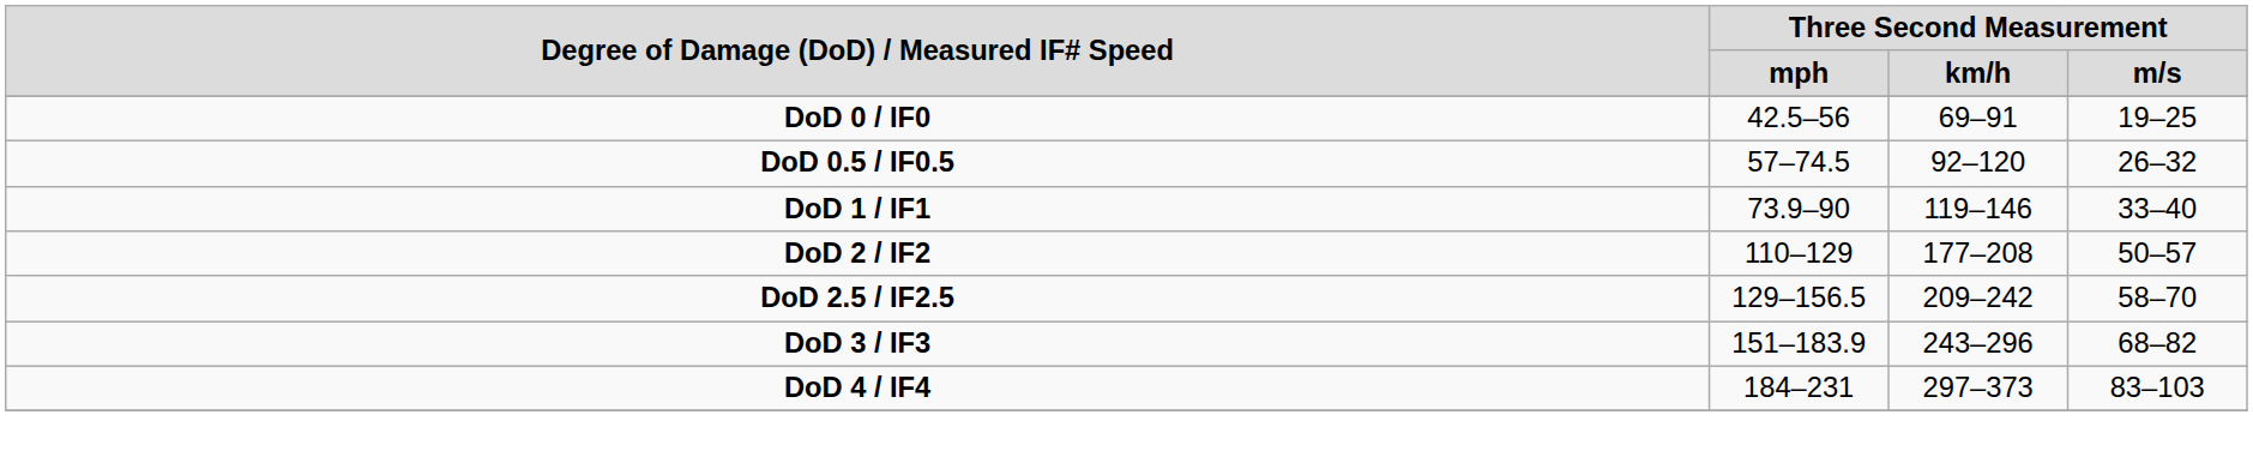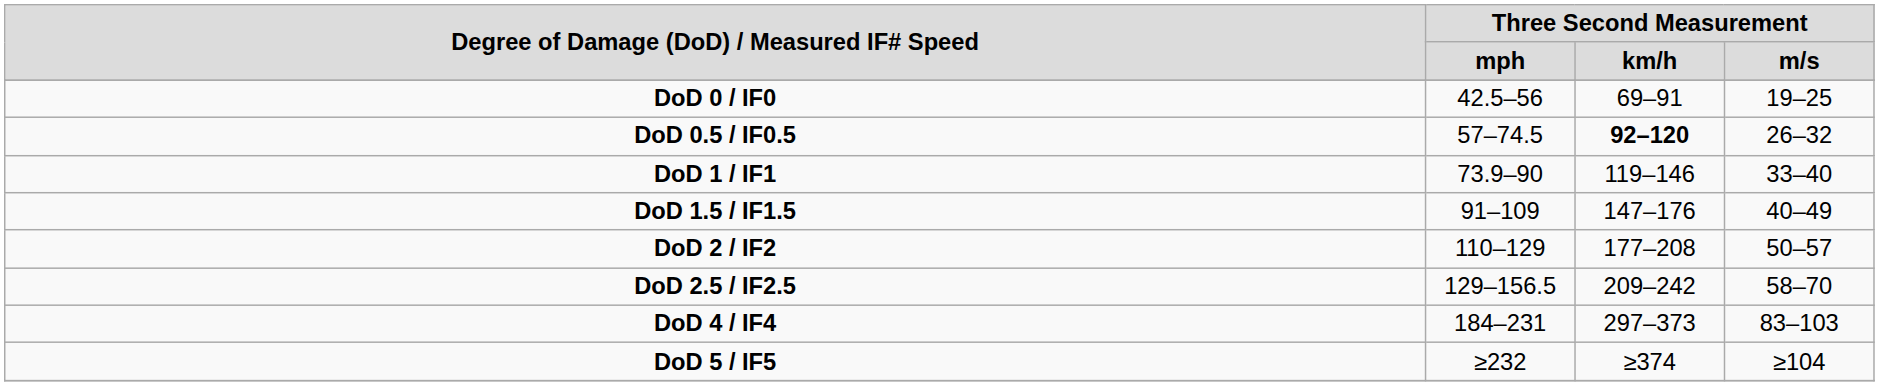DoD 0.5 / IF0.5 | column 3: normal -> bold
+ row: DoD 1.5 / IF1.5 | 91–109 | 147–176 | 40–49
- row: DoD 3 / IF3 | 151–183.9 | 243–296 | 68–82
+ row: DoD 5 / IF5 | ≥232 | ≥374 | ≥104
